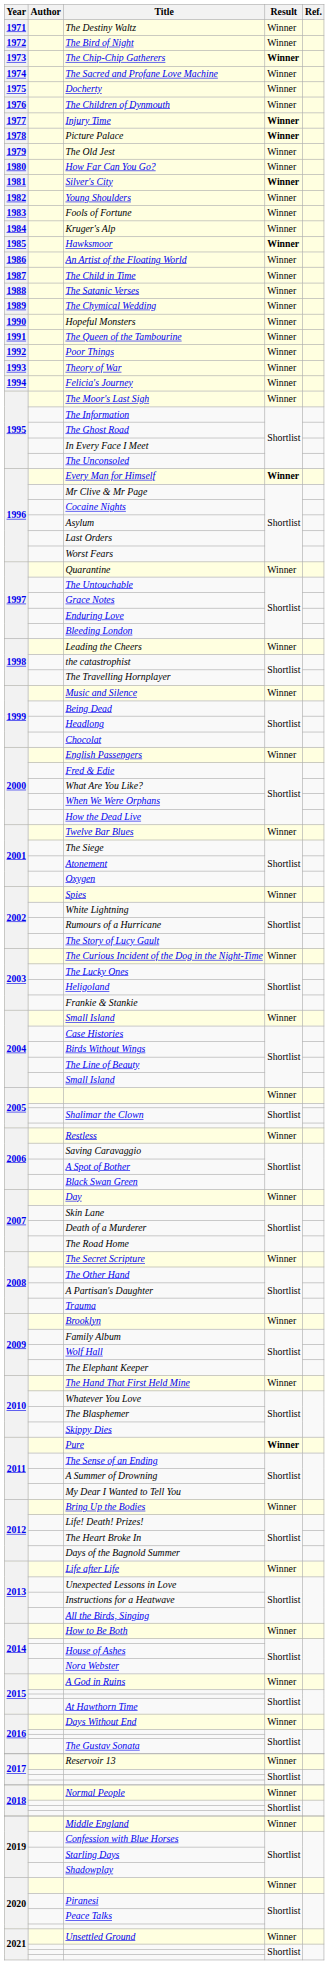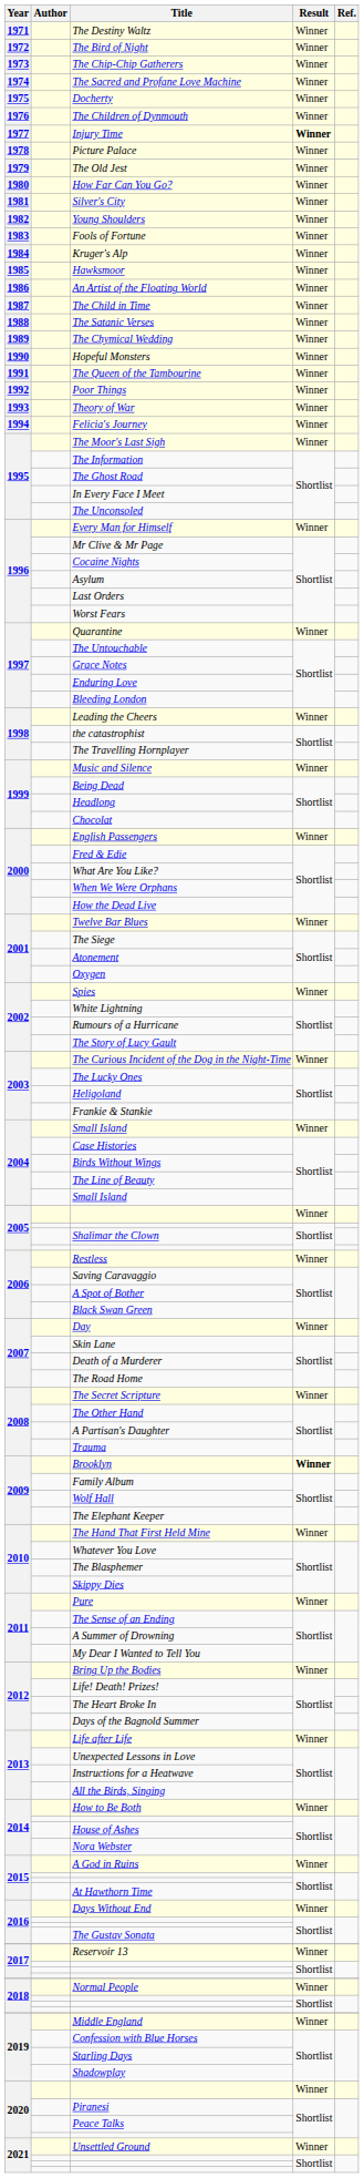The Chip-Chip Gatherers | Result: bold -> normal
Picture Palace | Result: bold -> normal
Silver's City | Result: bold -> normal
Hawksmoor | Result: bold -> normal
Every Man for Himself | Result: bold -> normal
Brooklyn | Result: normal -> bold
Pure | Result: bold -> normal
